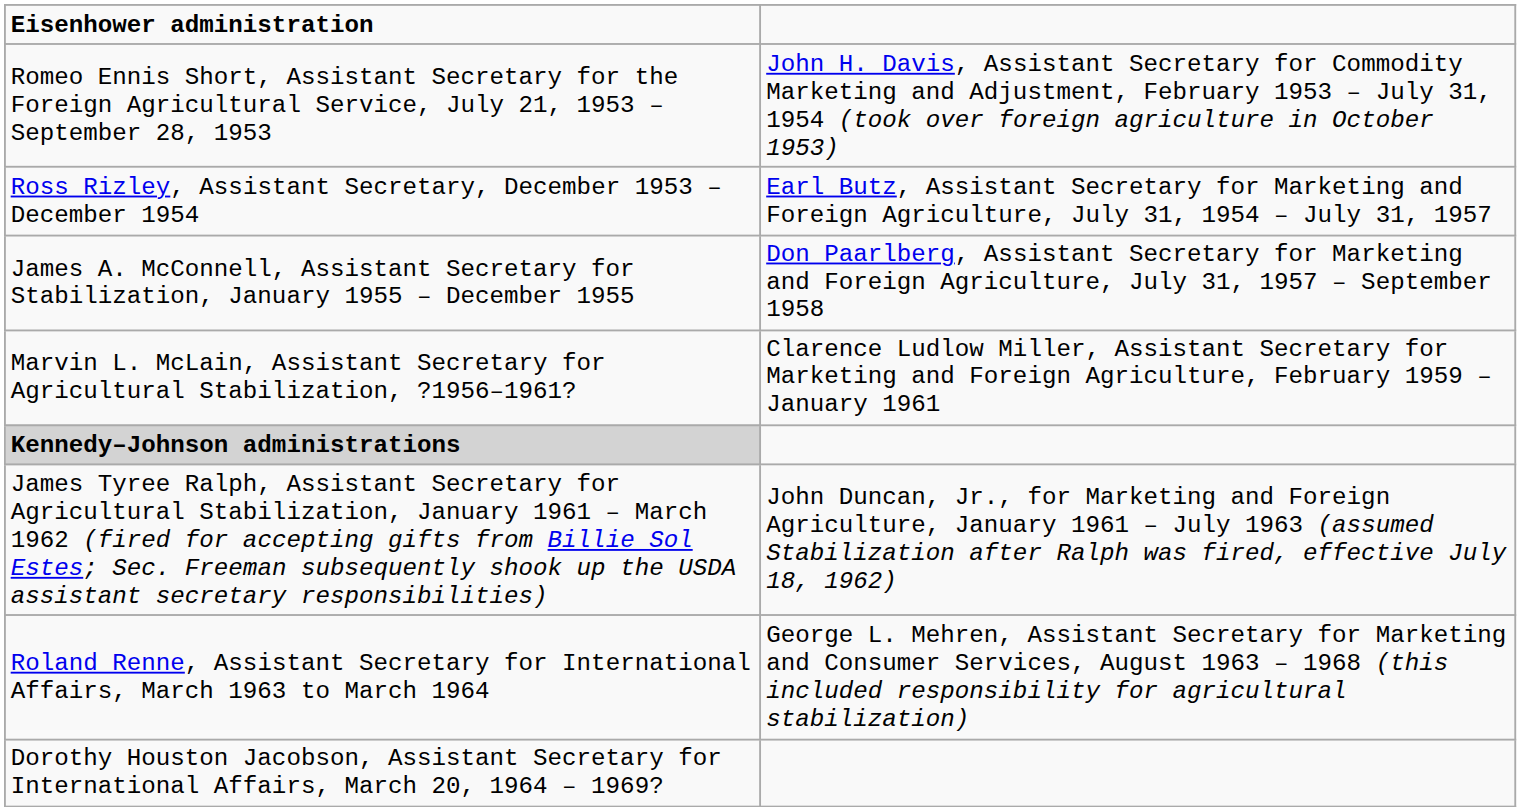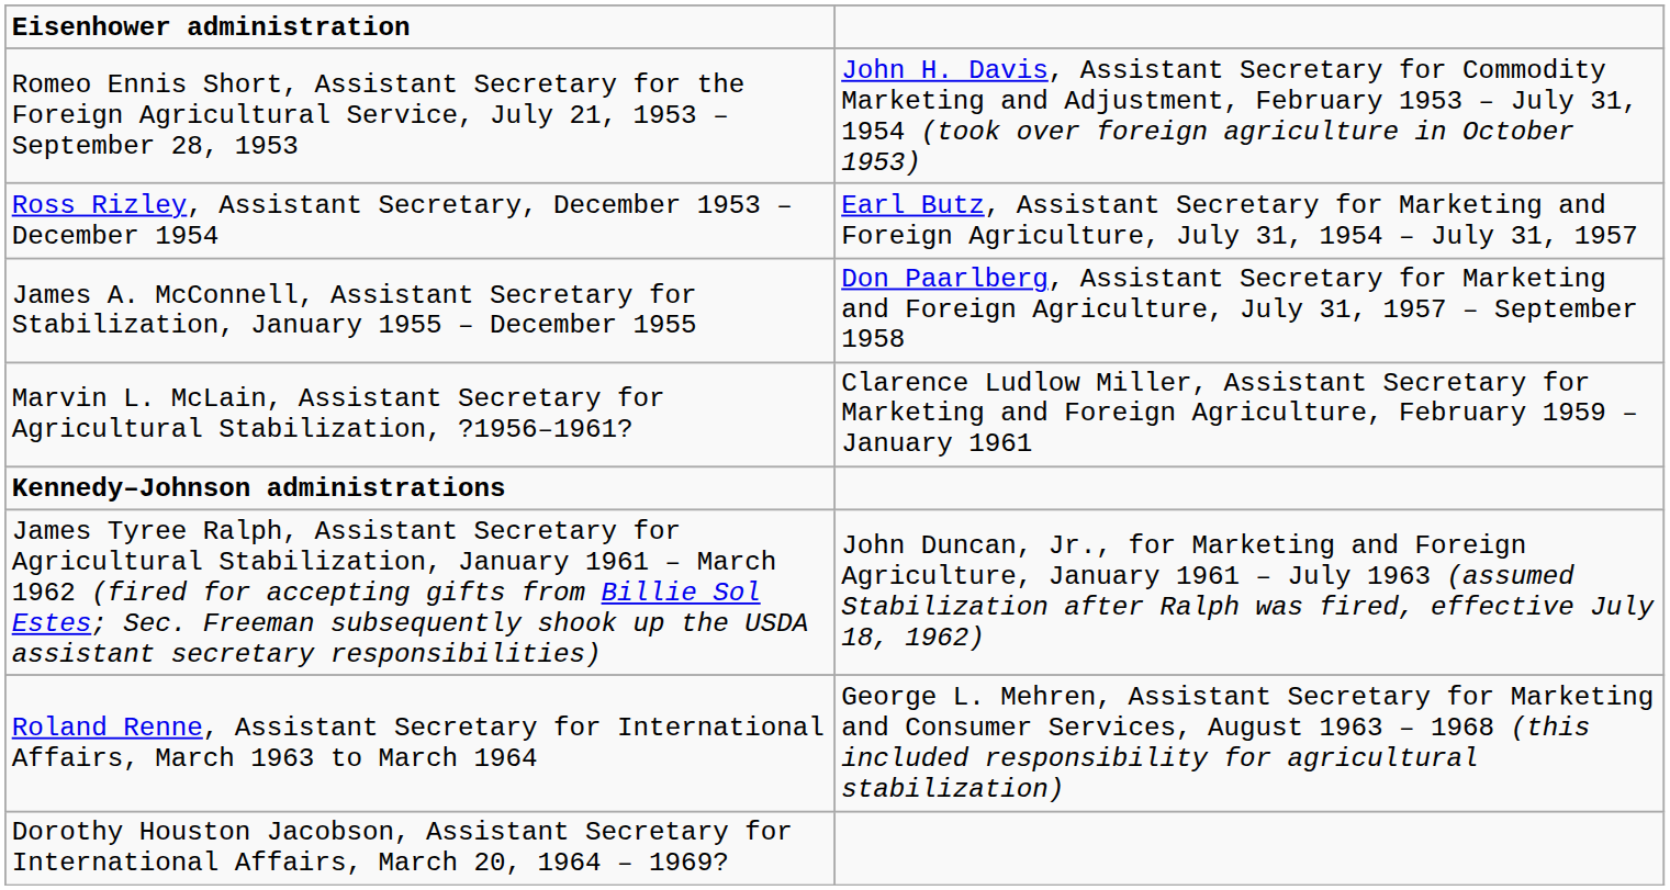Kennedy–Johnson administrations | Eisenhower administration: lightgrey background -> no background
